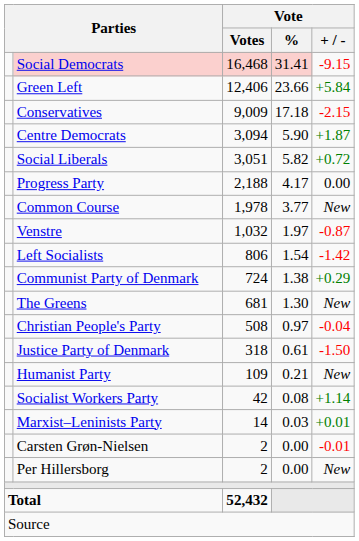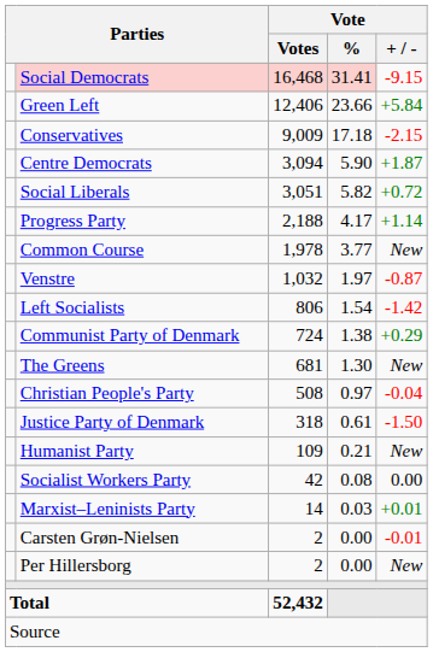Progress Party | Vote / + / -: 0.00 -> +1.14
Socialist Workers Party | Vote / + / -: +1.14 -> 0.00
